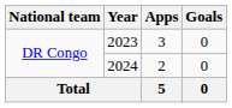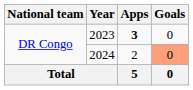2023 | Apps: normal -> bold
2024 | Goals: no background -> lightsalmon background
